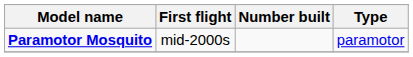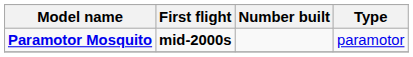Paramotor Mosquito | First flight: normal -> bold
